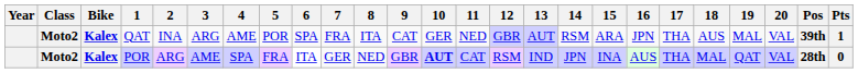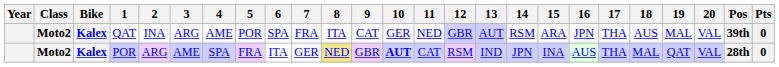row 2 | Pts: 1 -> 0
row 3 | 8: no background -> khaki background
